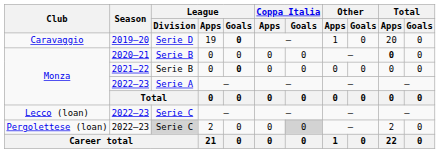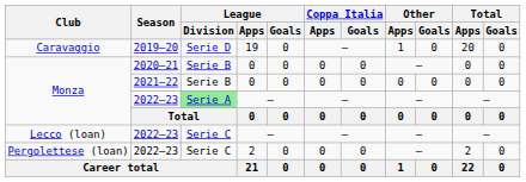Caravaggio | League / Goals: bold -> normal
Monza / 2020–21 | Total / Apps: bold -> normal
Monza / 2021–22 | League / Goals: bold -> normal
Monza / 2022–23 | League / Division: no background -> lightgreen background
Pergolettese (loan) | League / Division: lightgrey background -> no background
Pergolettese (loan) | Coppa Italia / Goals: lightgrey background -> no background
